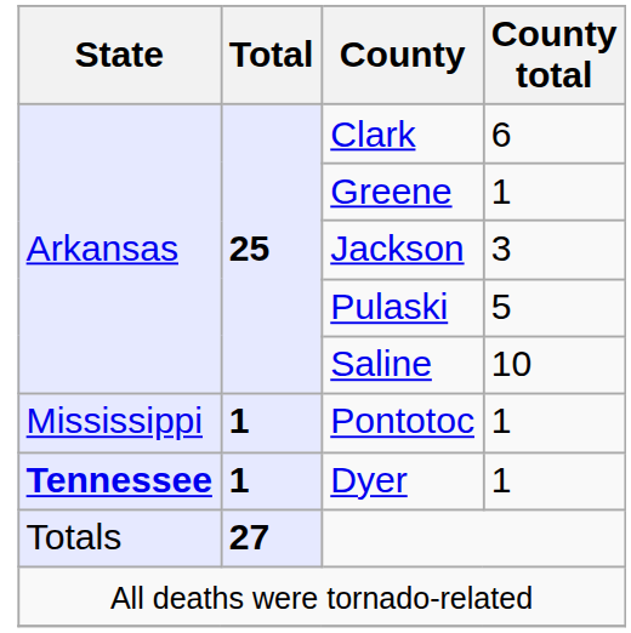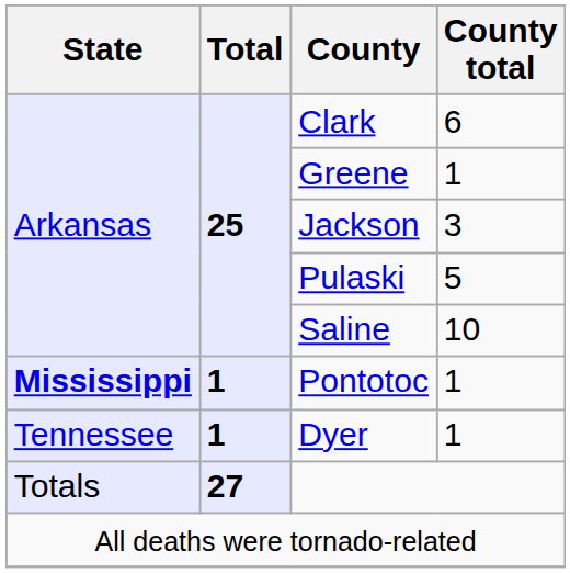Pontotoc | State: normal -> bold
Dyer | State: bold -> normal
